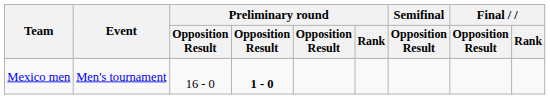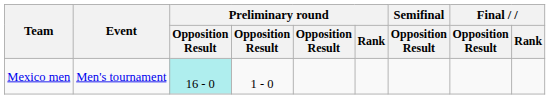Mexico men | column 3: no background -> paleturquoise background
Mexico men | column 4: bold -> normal
